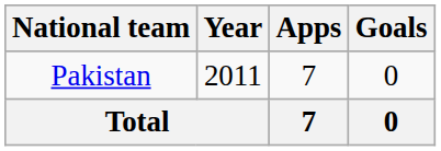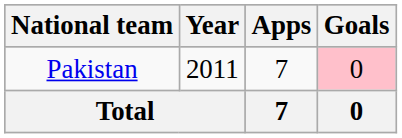Pakistan | Goals: no background -> pink background
